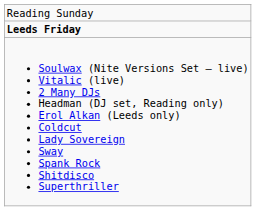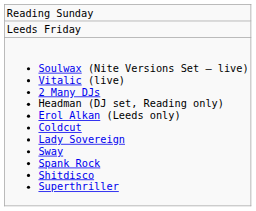row 2 | column 1: bold -> normal
